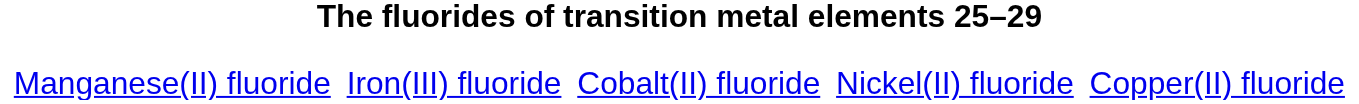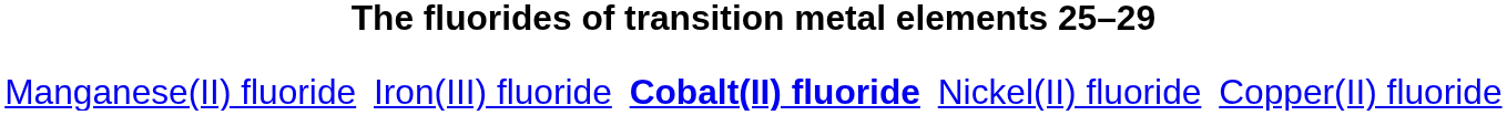Manganese(II) fluoride | column 3: normal -> bold
